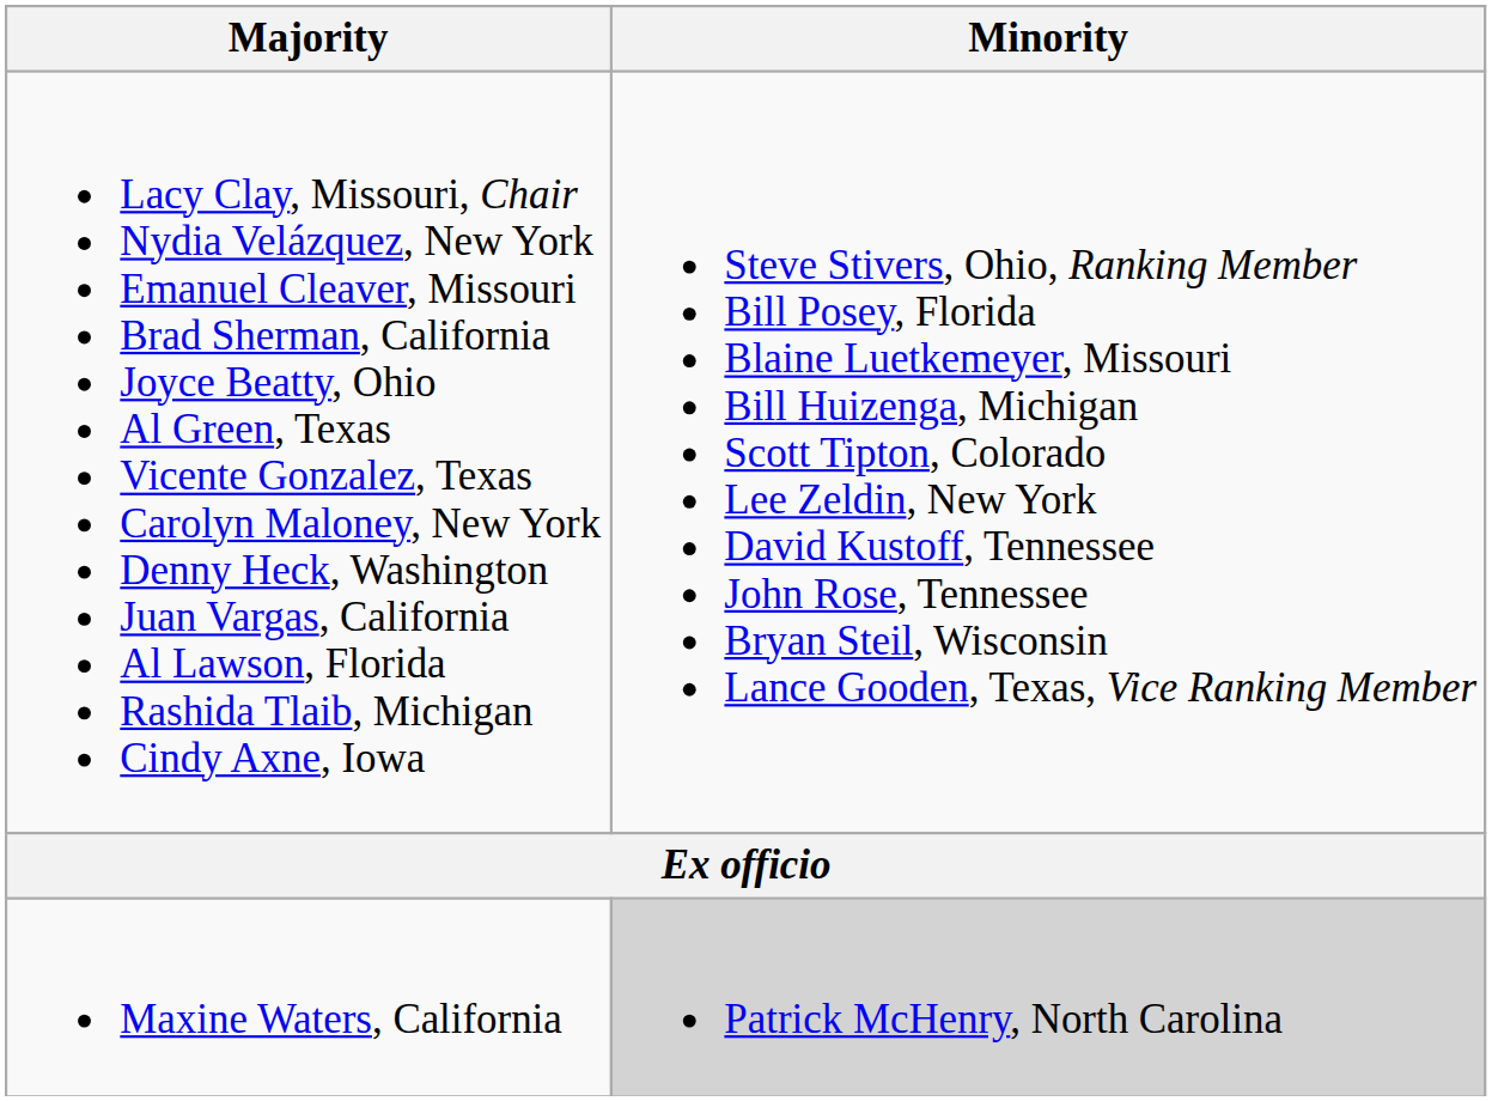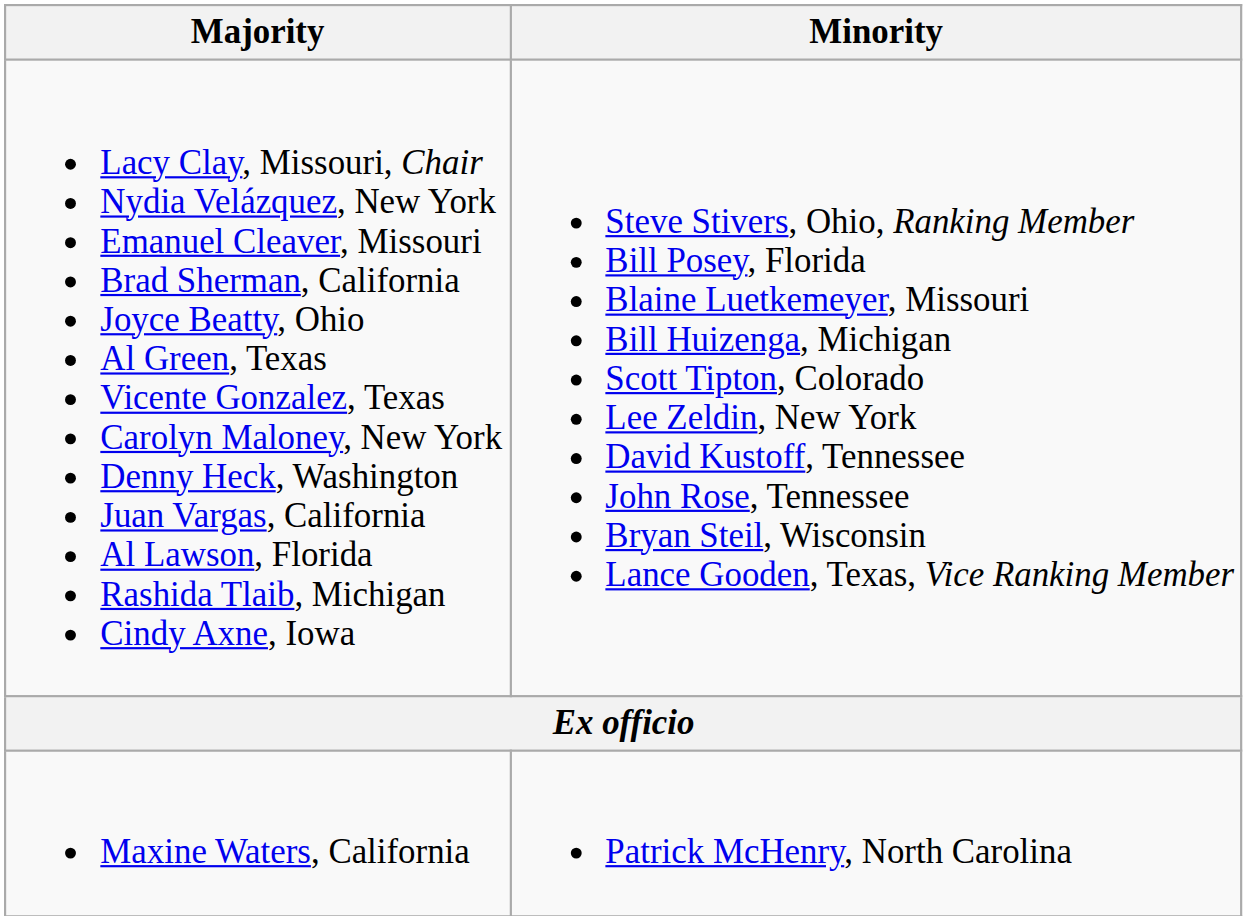Maxine Waters, California | Minority: lightgrey background -> no background
